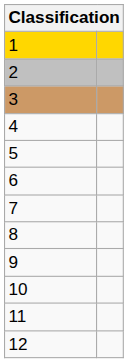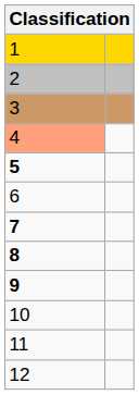4 | column 1: no background -> lightsalmon background
5 | column 1: normal -> bold
7 | column 1: normal -> bold
8 | column 1: normal -> bold
9 | column 1: normal -> bold
